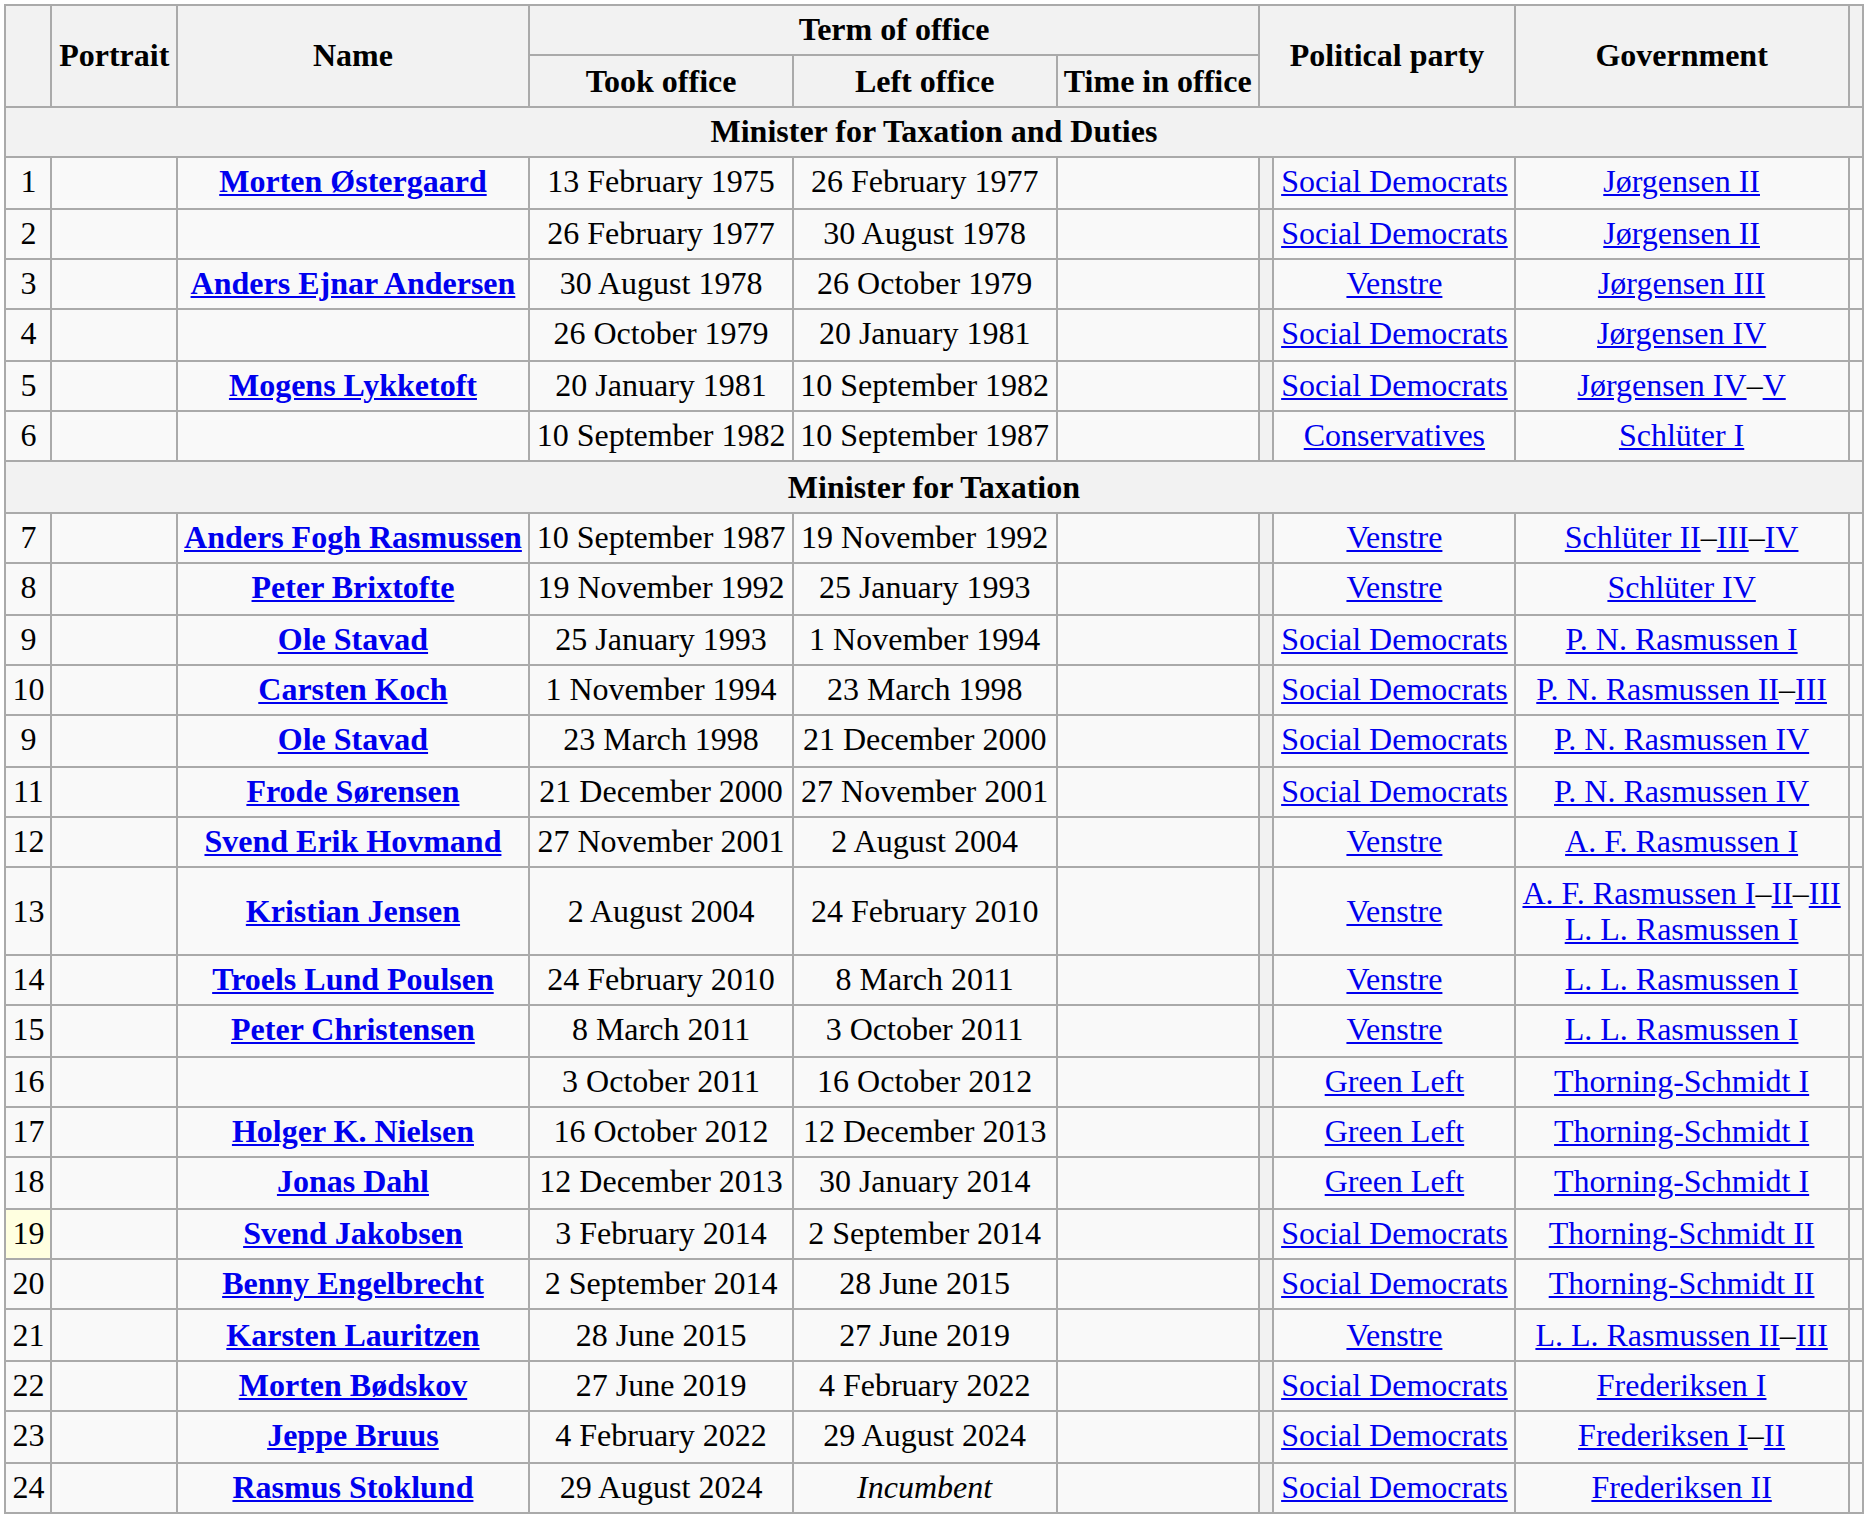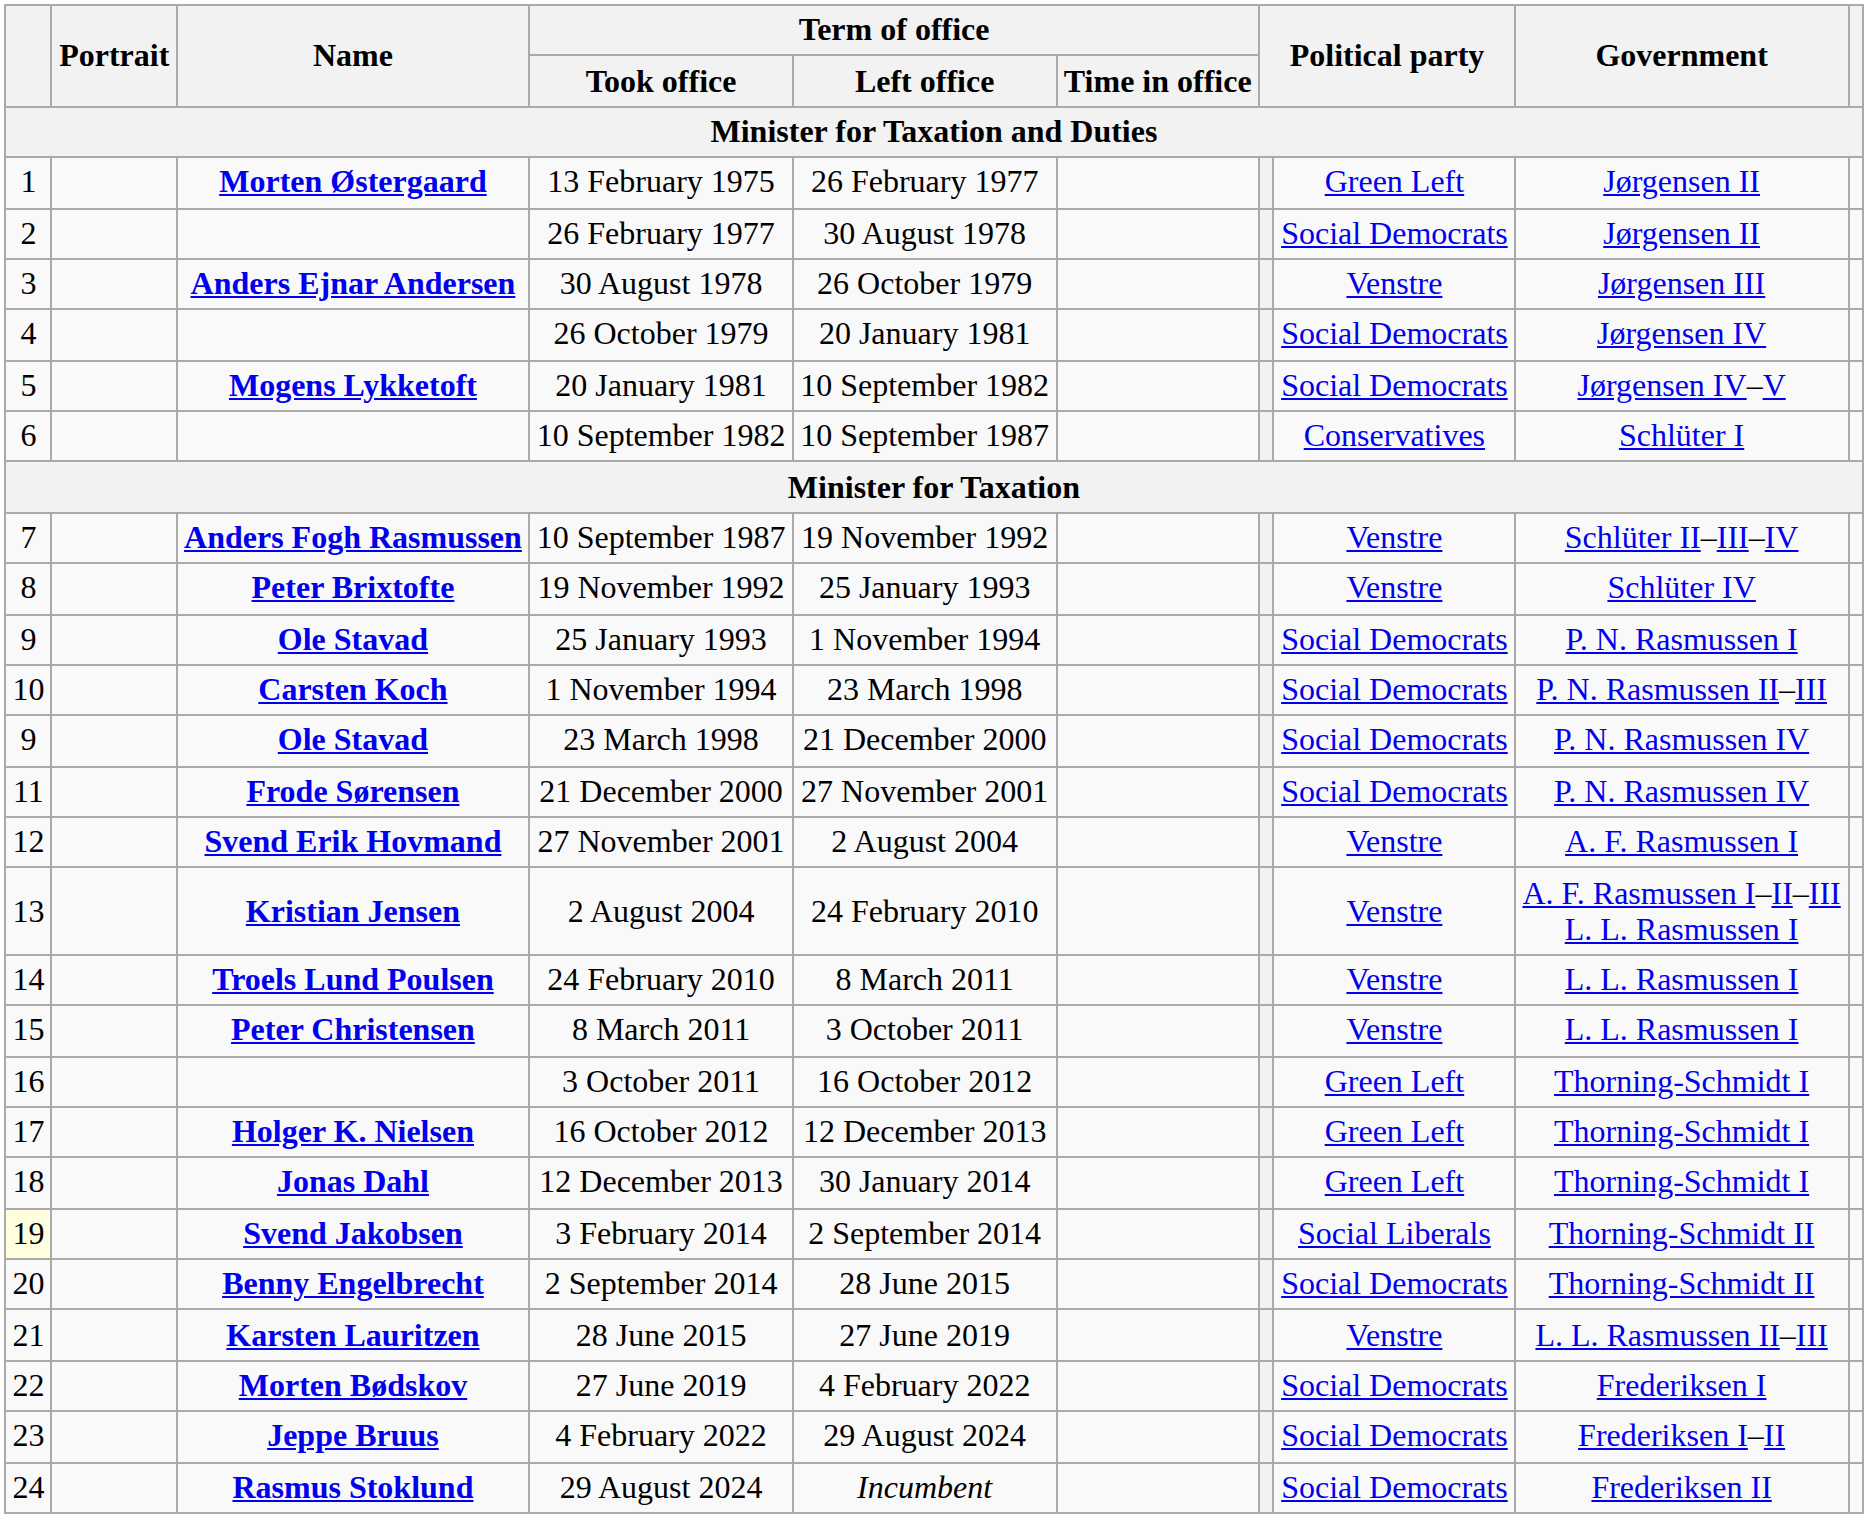13 February 1975 | column 8: Social Democrats -> Green Left
3 February 2014 | column 8: Social Democrats -> Social Liberals
